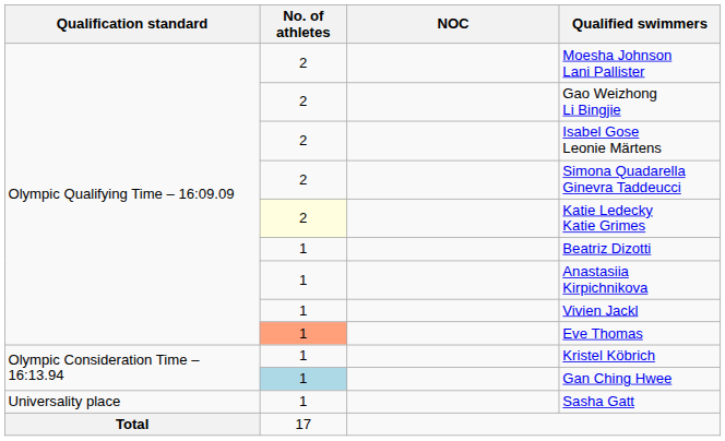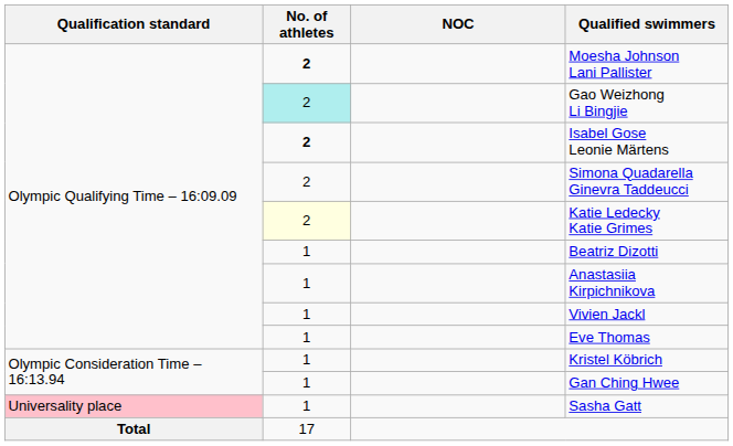Moesha Johnson Lani Pallister | No. of athletes: normal -> bold
Gao Weizhong Li Bingjie | No. of athletes: no background -> paleturquoise background
Isabel Gose Leonie Märtens | No. of athletes: normal -> bold
Eve Thomas | No. of athletes: lightsalmon background -> no background
Gan Ching Hwee | No. of athletes: lightblue background -> no background
Sasha Gatt | Qualification standard: no background -> pink background
